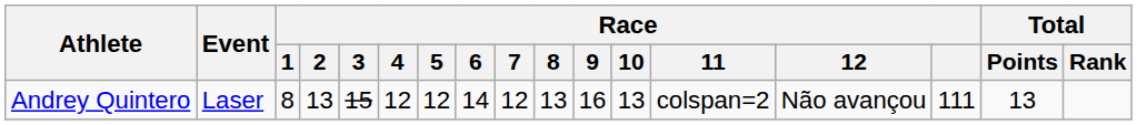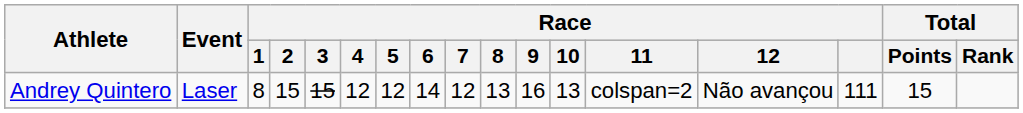Andrey Quintero | Race / 2: 13 -> 15
Andrey Quintero | Total / Points: 13 -> 15
